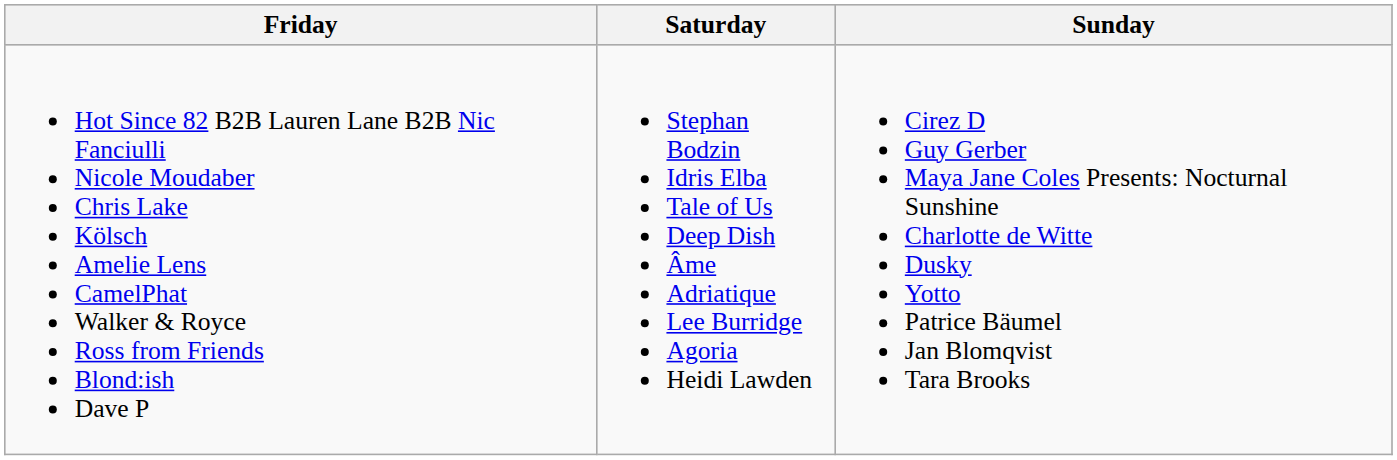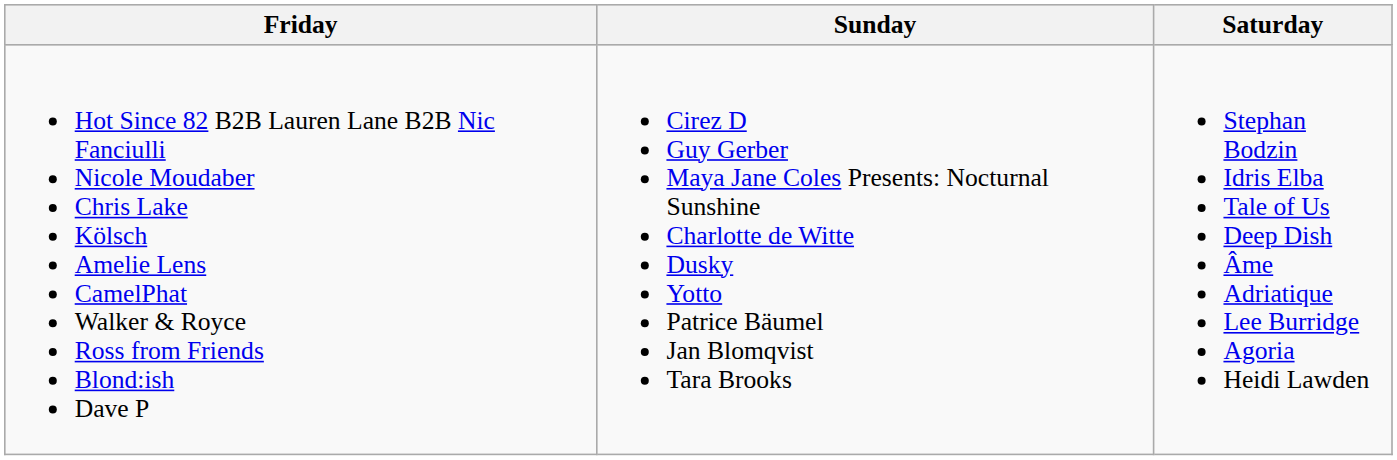columns swapped: Saturday <-> Sunday
